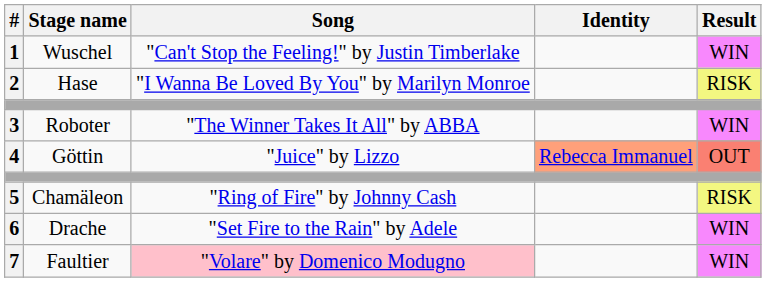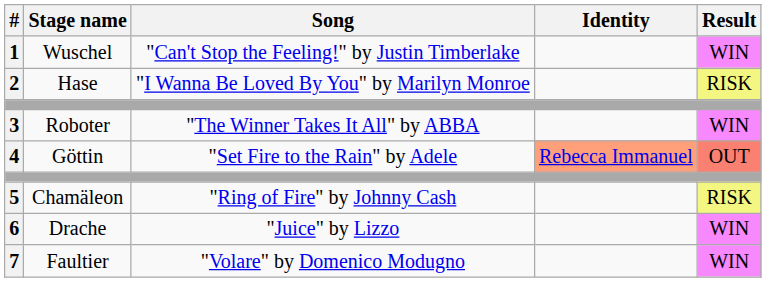4 | Song: "Juice" by Lizzo -> "Set Fire to the Rain" by Adele
6 | Song: "Set Fire to the Rain" by Adele -> "Juice" by Lizzo
7 | Song: pink background -> no background
